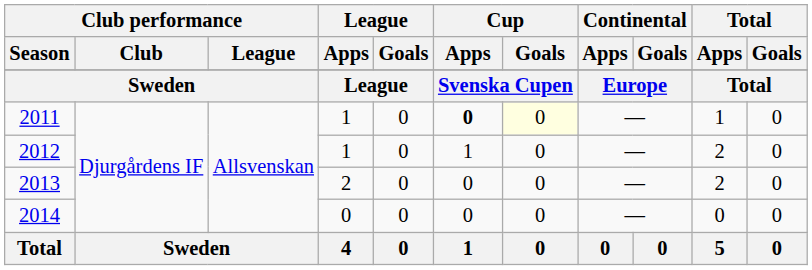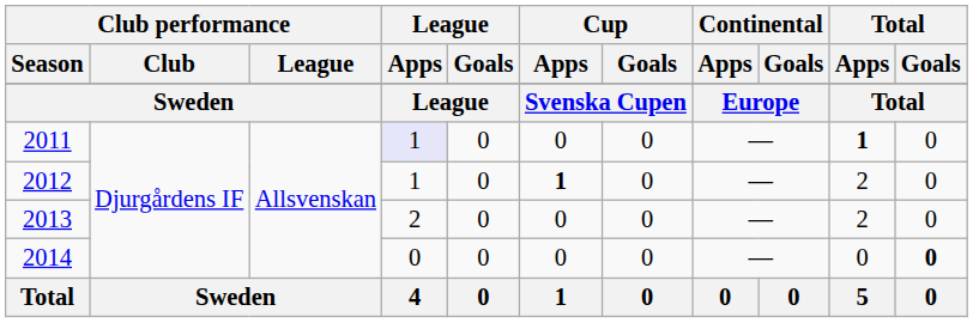2011 | League / Apps: no background -> lavender background
2011 | Cup / Apps: bold -> normal
2011 | Cup / Goals: lightyellow background -> no background
2011 | Total / Apps: normal -> bold
2012 | Cup / Apps: normal -> bold
2014 | Total / Goals: normal -> bold
